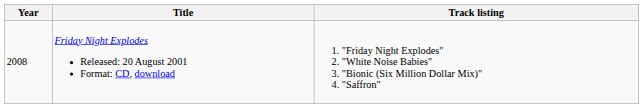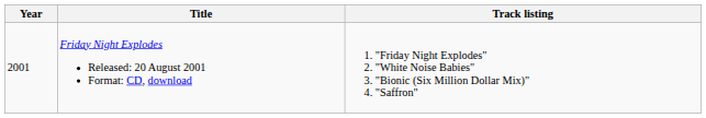row 2 | Year: 2008 -> 2001
